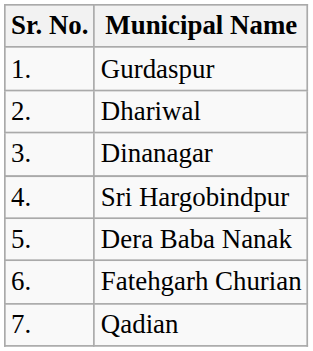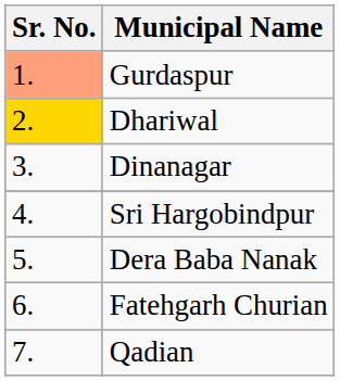Gurdaspur | Sr. No.: no background -> lightsalmon background
Dhariwal | Sr. No.: no background -> gold background
